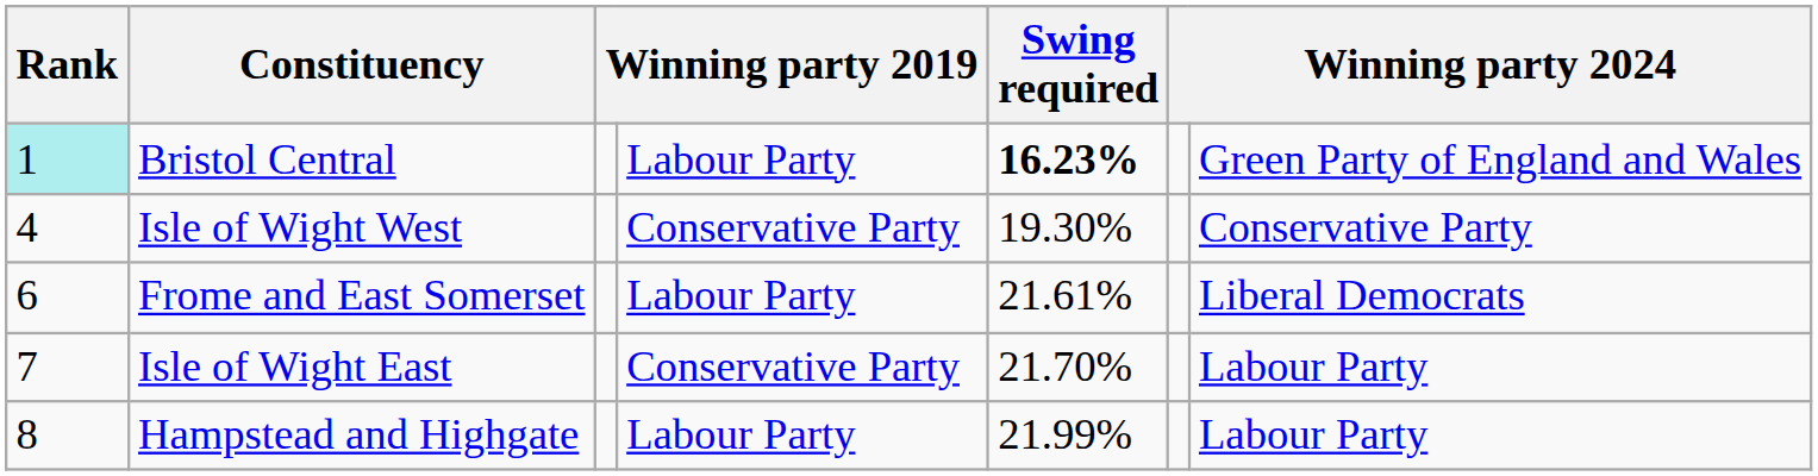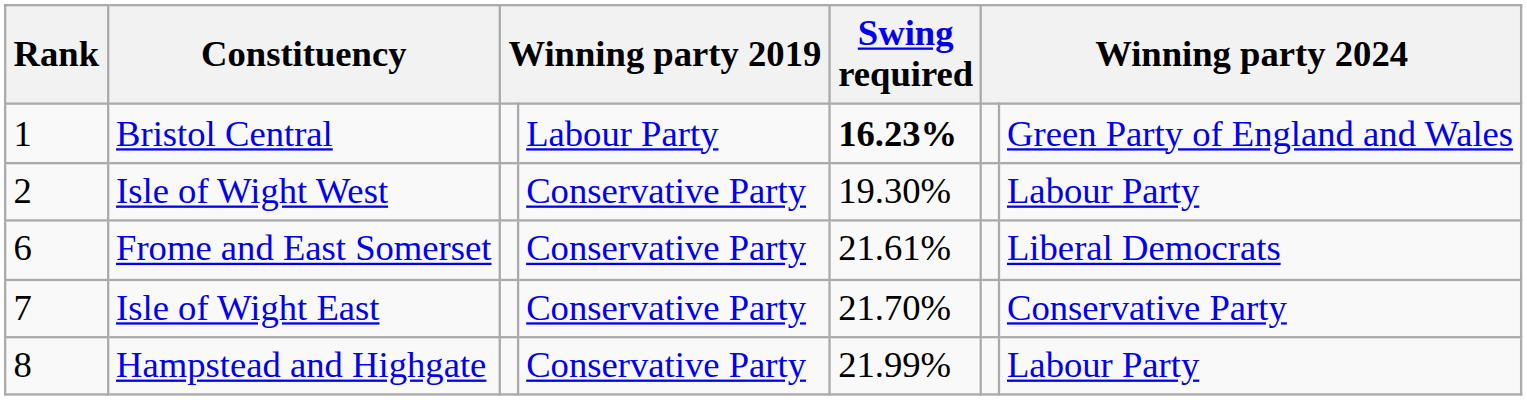Bristol Central | Rank: paleturquoise background -> no background
Isle of Wight West | Rank: 4 -> 2
Isle of Wight West | column 7: Conservative Party -> Labour Party
Frome and East Somerset | column 4: Labour Party -> Conservative Party
Isle of Wight East | column 7: Labour Party -> Conservative Party
Hampstead and Highgate | column 4: Labour Party -> Conservative Party
